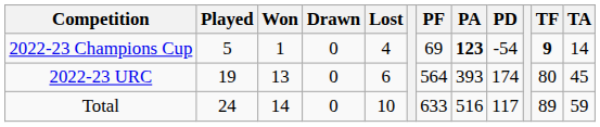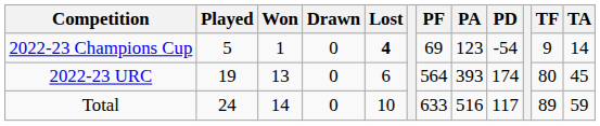2022-23 Champions Cup | Lost: normal -> bold
2022-23 Champions Cup | PA: bold -> normal
2022-23 Champions Cup | TF: bold -> normal
